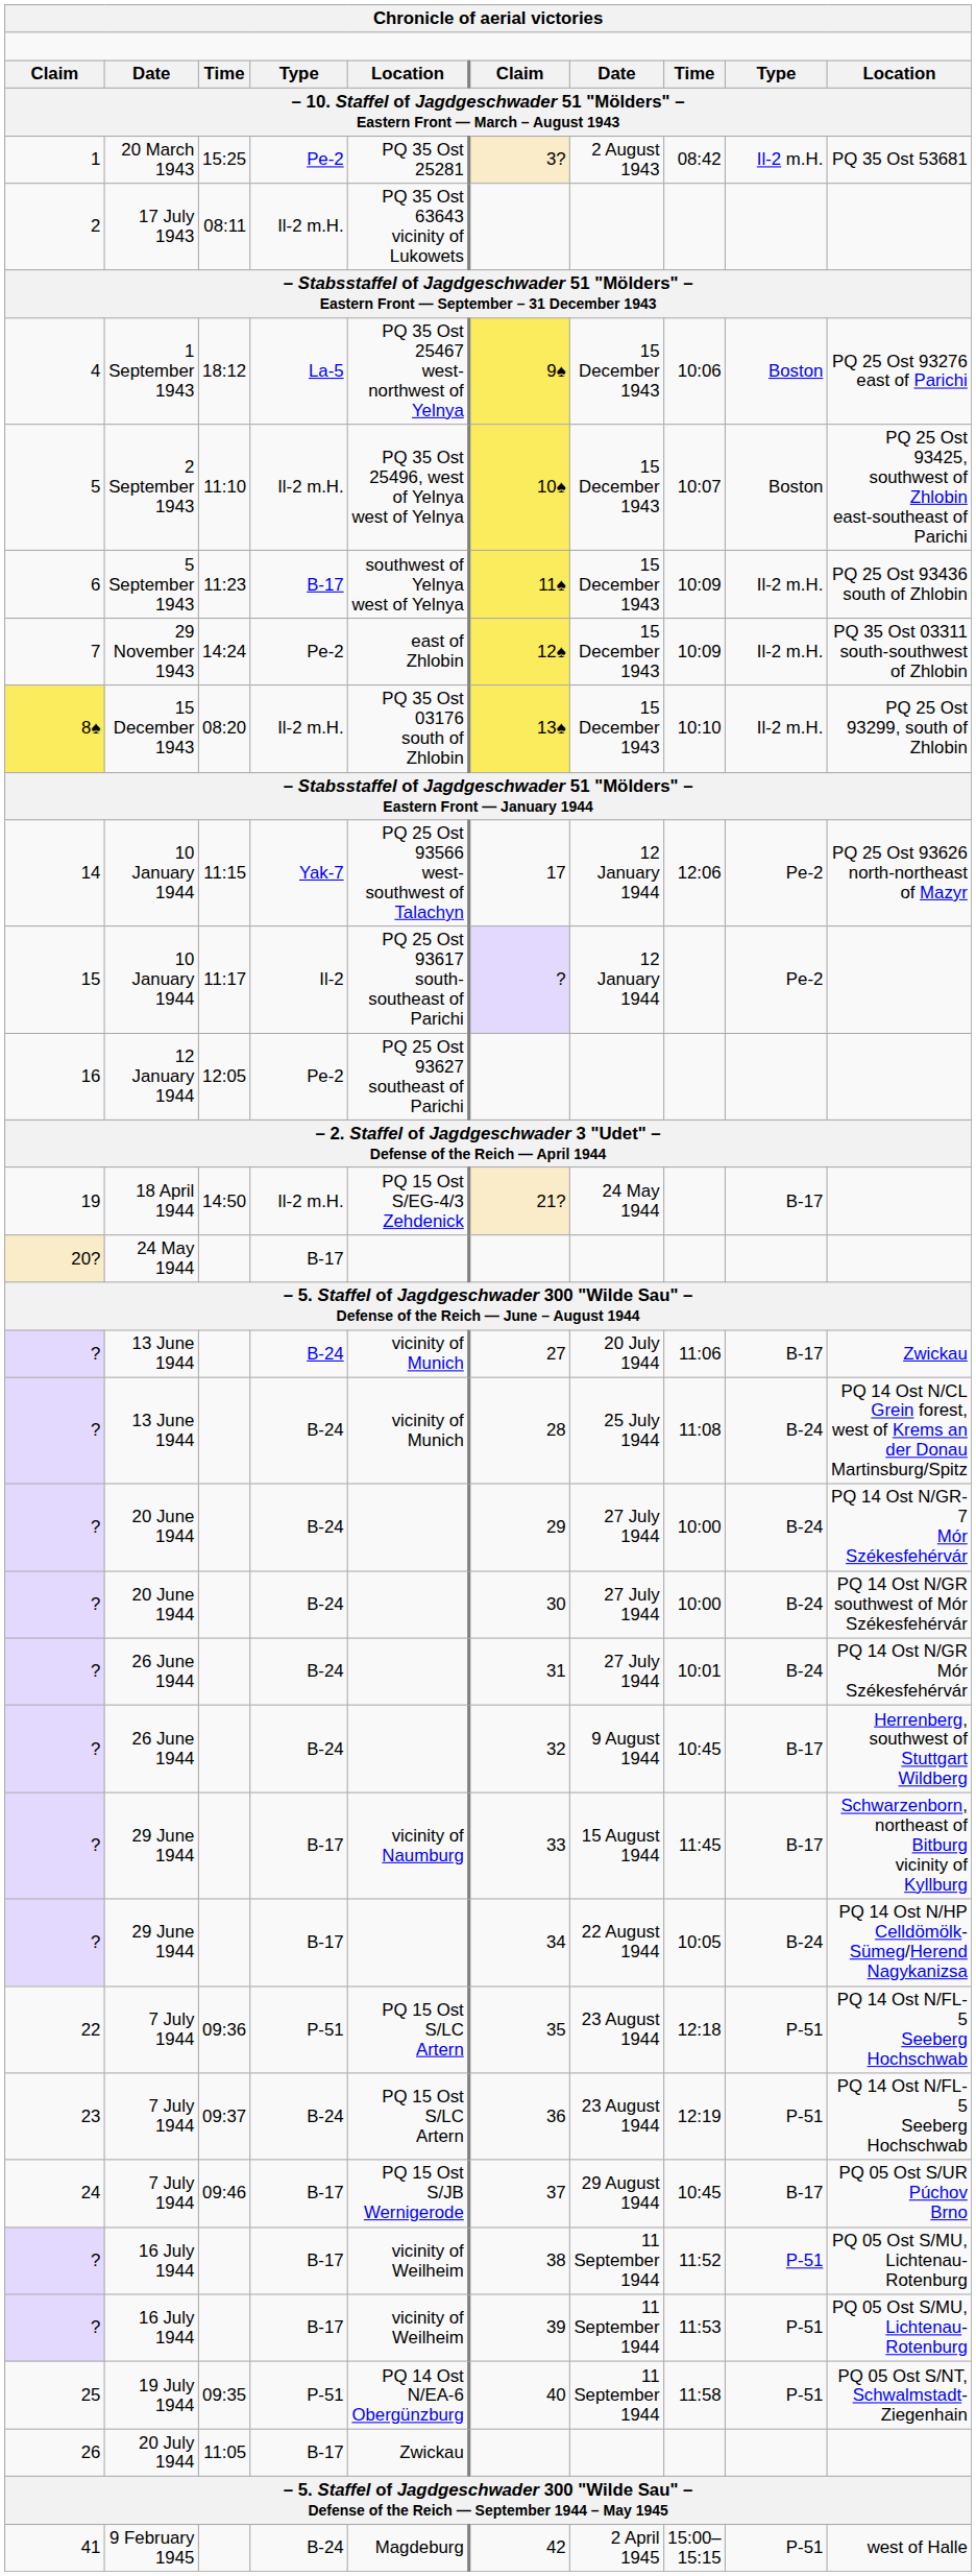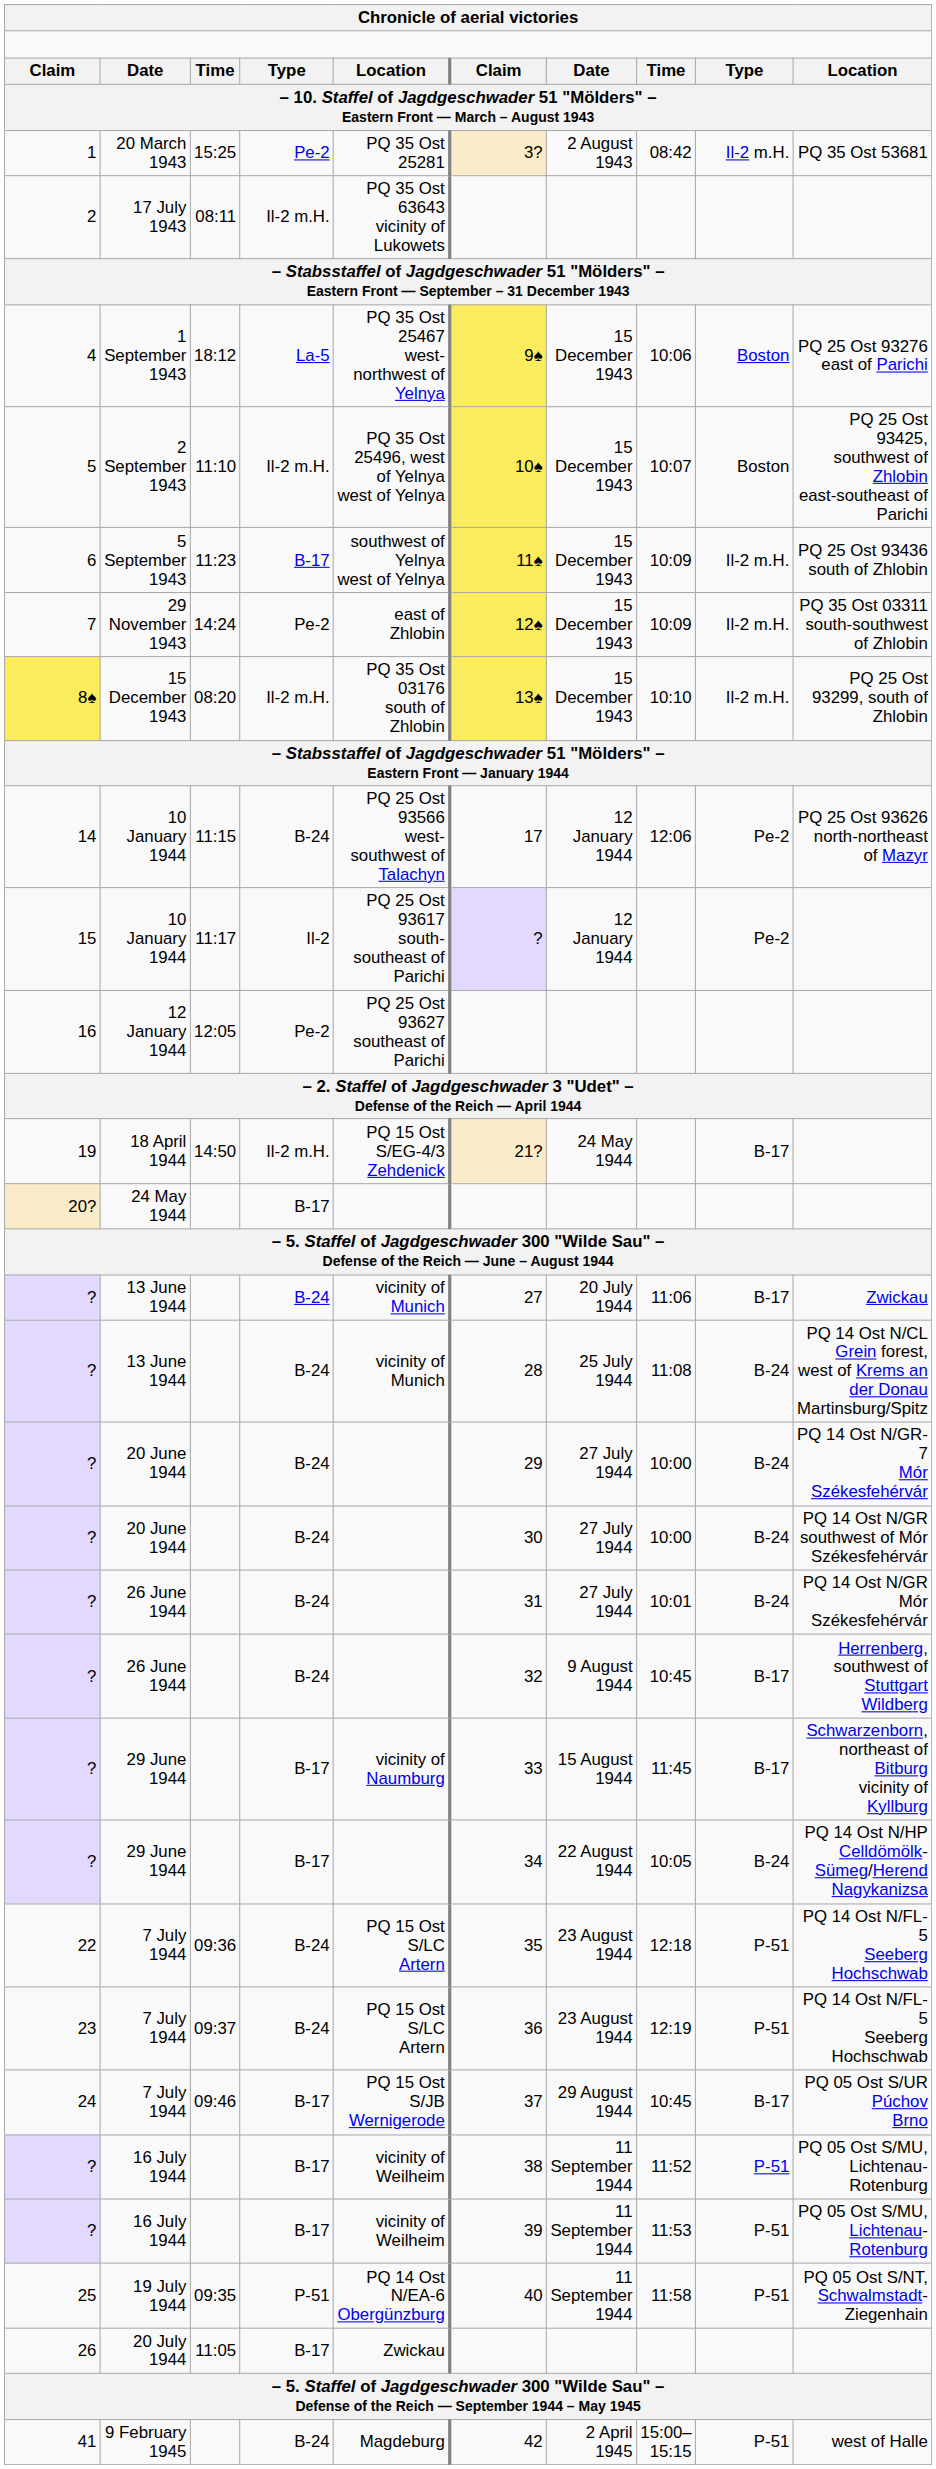14 / 10 January 1944 | column 4: Yak-7 -> B-24
22 / 7 July 1944 | column 4: P-51 -> B-24
